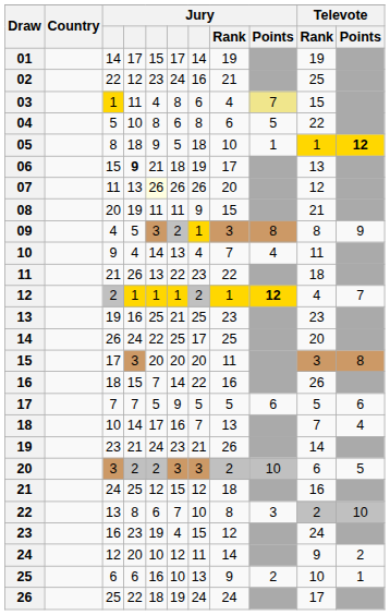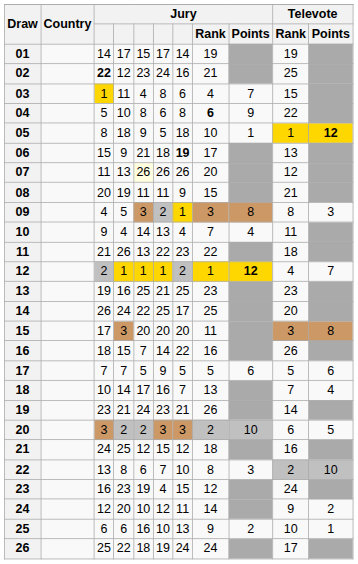02 | column 3: normal -> bold
03 | Jury / Points: khaki background -> no background
04 | Jury / Rank: normal -> bold
04 | Jury / Points: 5 -> 9
06 | column 4: bold -> normal
06 | column 7: normal -> bold
09 | Televote / Points: 9 -> 3
